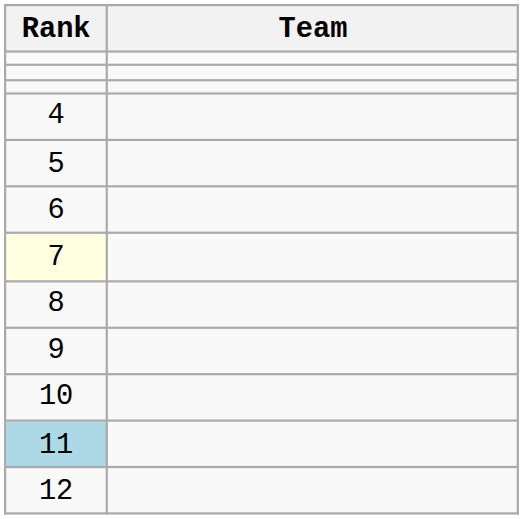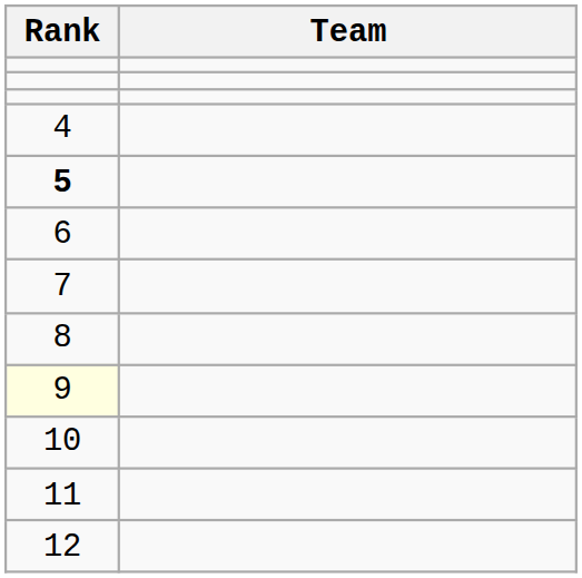row 6 | Rank: normal -> bold
row 8 | Rank: lightyellow background -> no background
row 10 | Rank: no background -> lightyellow background
row 12 | Rank: lightblue background -> no background
